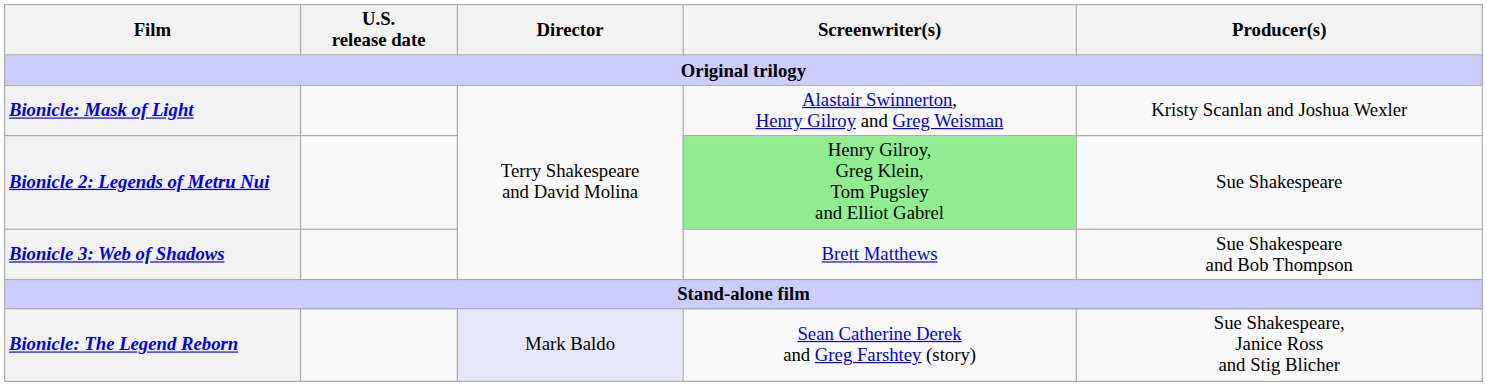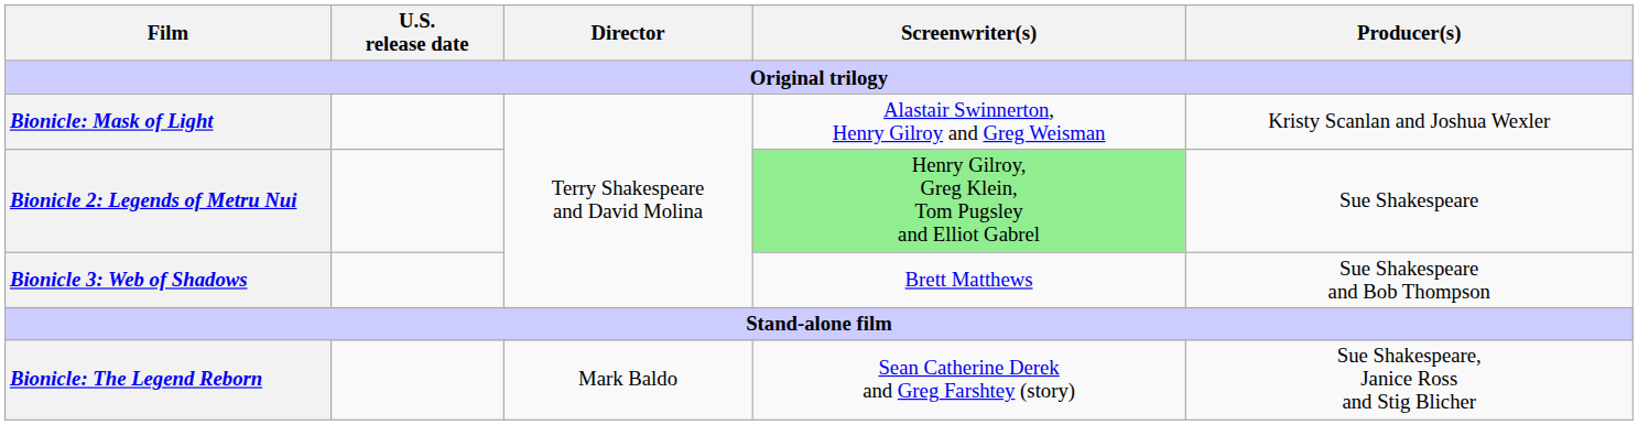Bionicle: The Legend Reborn | Director: lavender background -> no background
